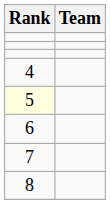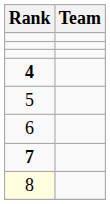row 5 | Rank: normal -> bold
row 6 | Rank: lightyellow background -> no background
row 8 | Rank: normal -> bold
row 9 | Rank: no background -> lightyellow background
